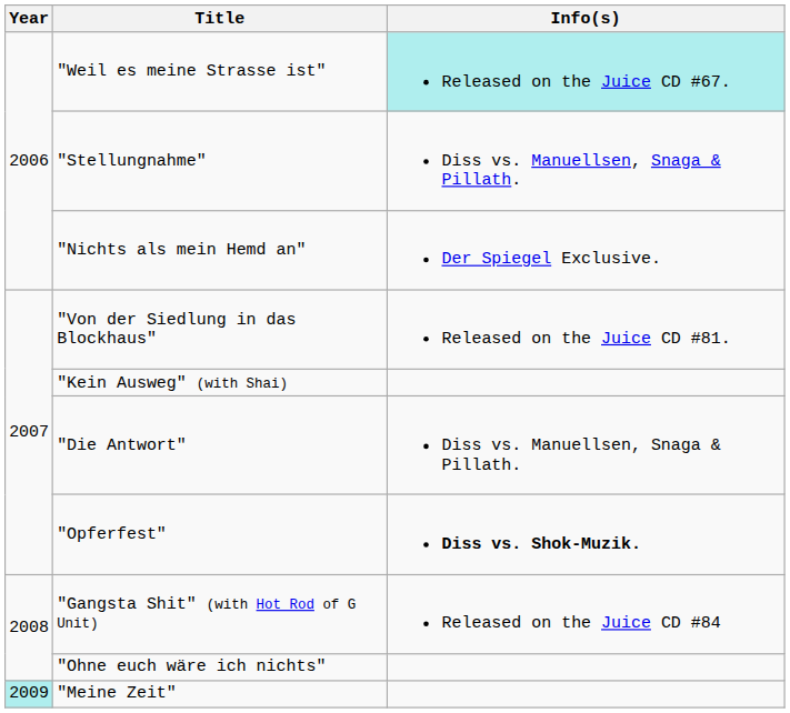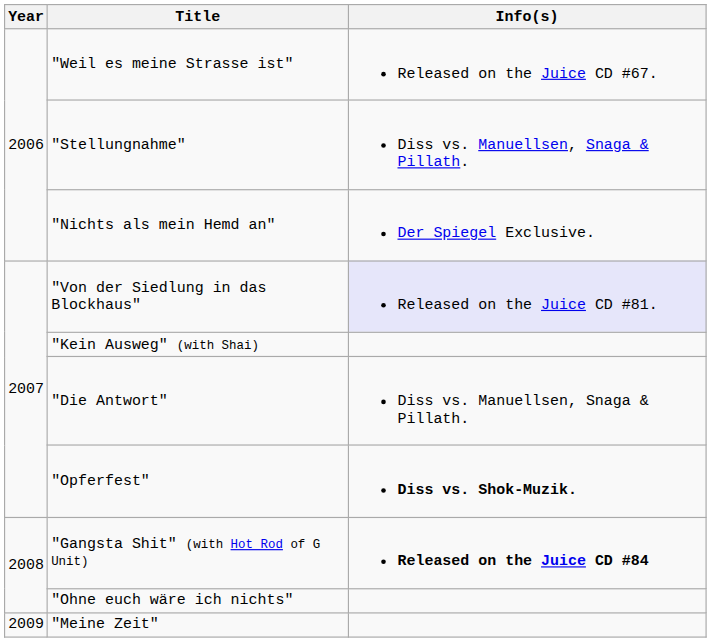"Weil es meine Strasse ist" | Info(s): paleturquoise background -> no background
"Von der Siedlung in das Blockhaus" | Info(s): no background -> lavender background
"Gangsta Shit" (with Hot Rod of G Unit) | Info(s): normal -> bold
"Meine Zeit" | Year: paleturquoise background -> no background
